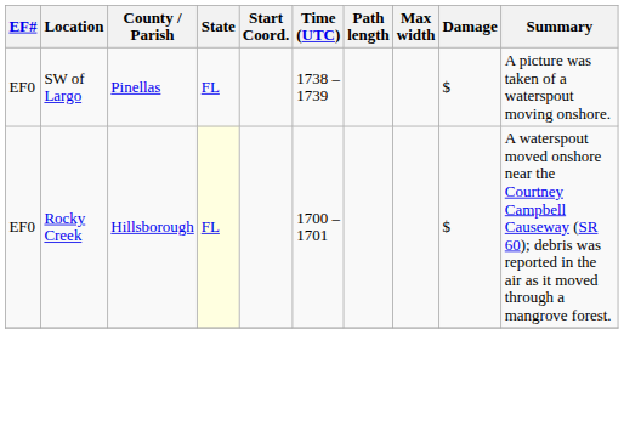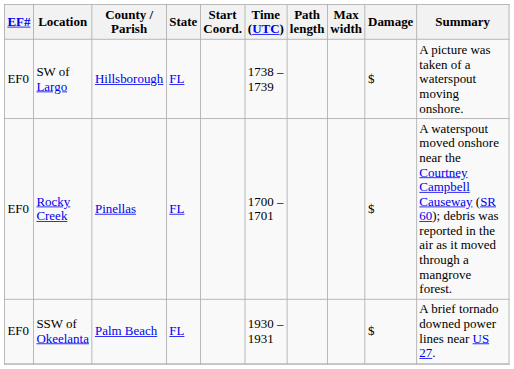SW of Largo | County / Parish: Pinellas -> Hillsborough
Rocky Creek | County / Parish: Hillsborough -> Pinellas
Rocky Creek | State: lightyellow background -> no background
+ row: EF0 | SSW of Okeelanta | Palm Beach | FL | 1930 – 1931 | $ | A brief tornado downed power lines near US 27.
